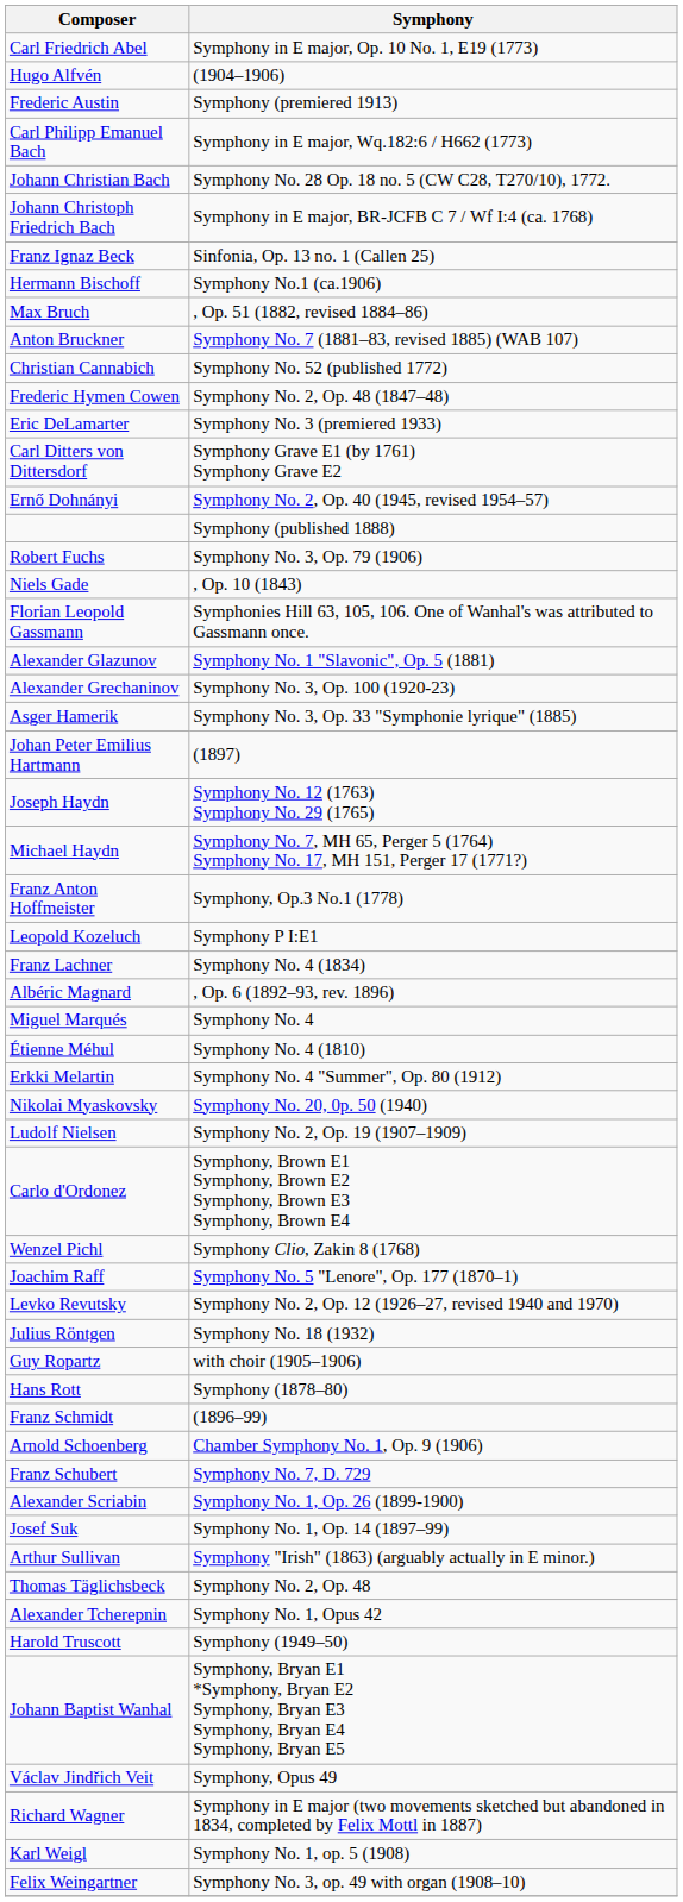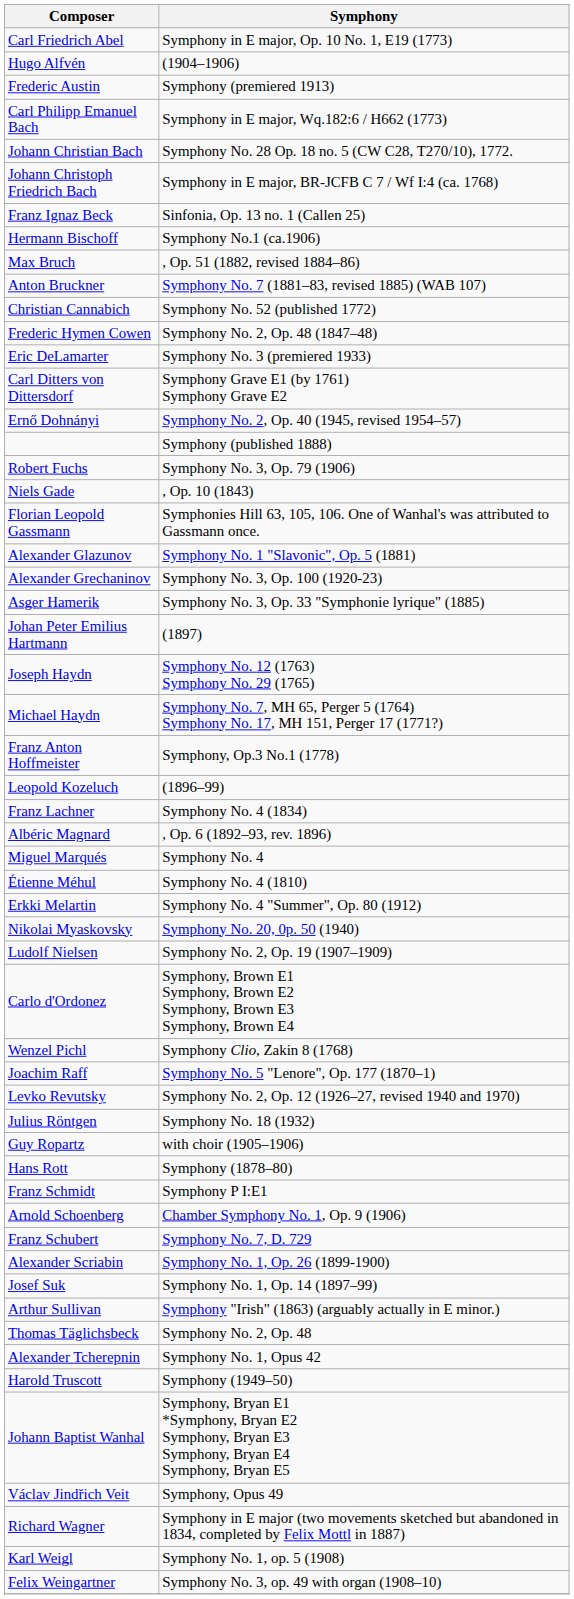row 28 | Symphony: Symphony P I:E1 -> (1896–99)
row 43 | Symphony: (1896–99) -> Symphony P I:E1
